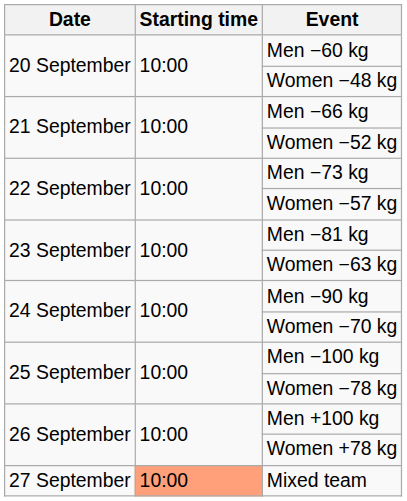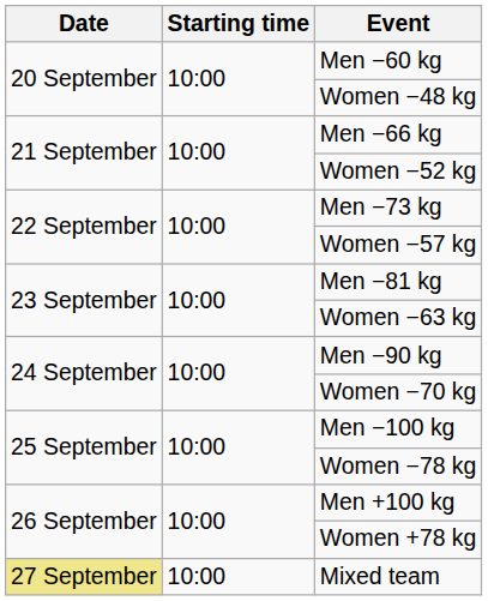Mixed team | Date: no background -> khaki background
Mixed team | Starting time: lightsalmon background -> no background
